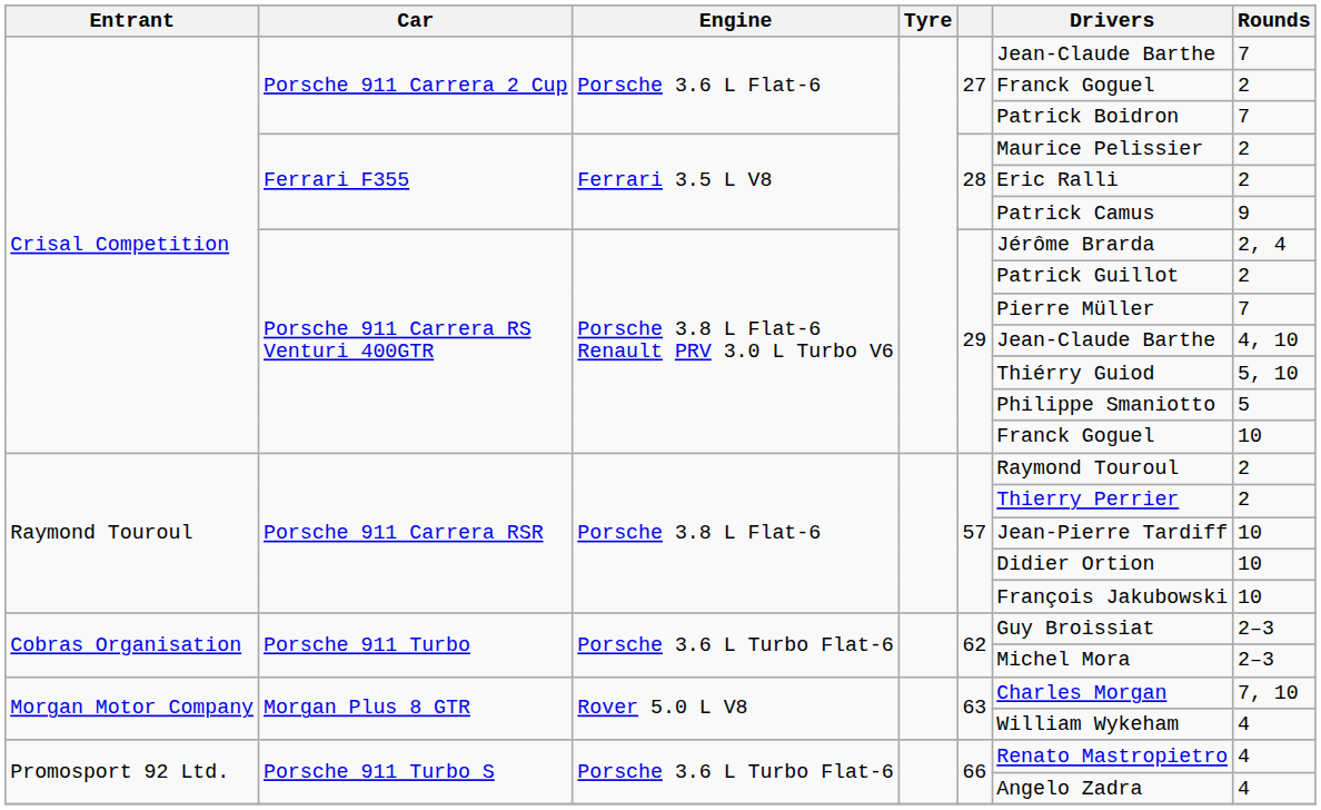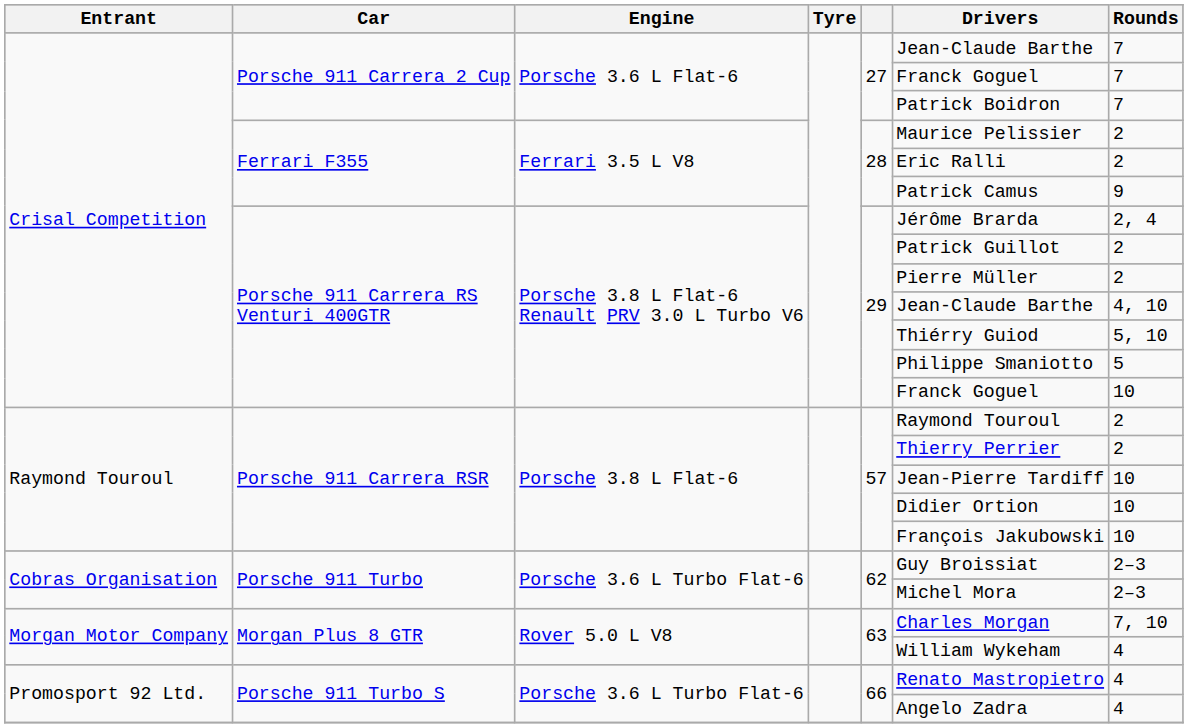row 3 | Rounds: 2 -> 7
row 10 | Rounds: 7 -> 2
